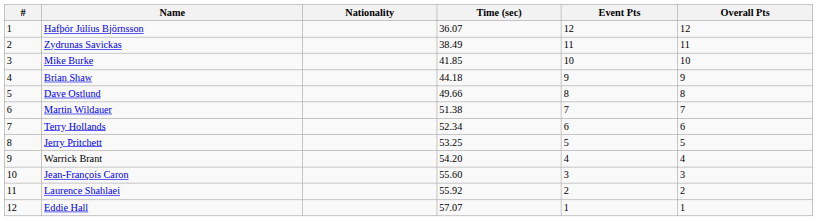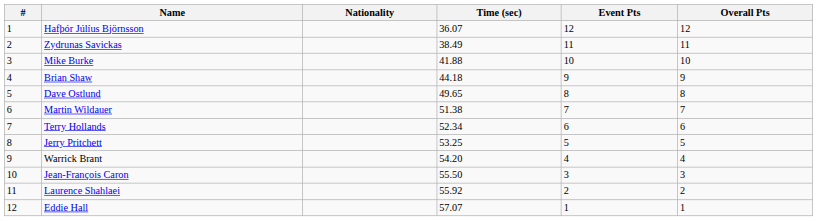Mike Burke | Time (sec): 41.85 -> 41.88
Dave Ostlund | Time (sec): 49.66 -> 49.65
Jean-François Caron | Time (sec): 55.60 -> 55.50
